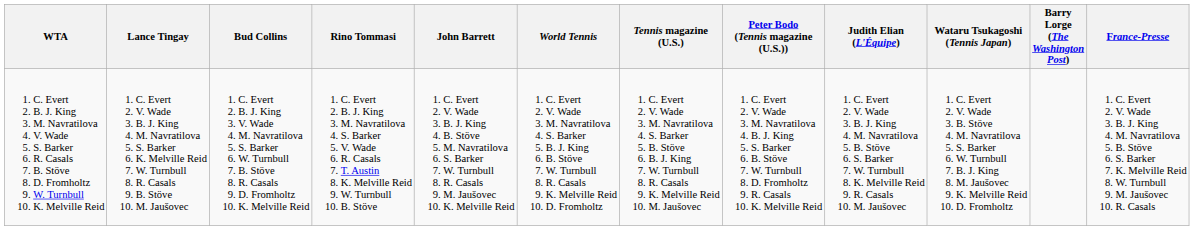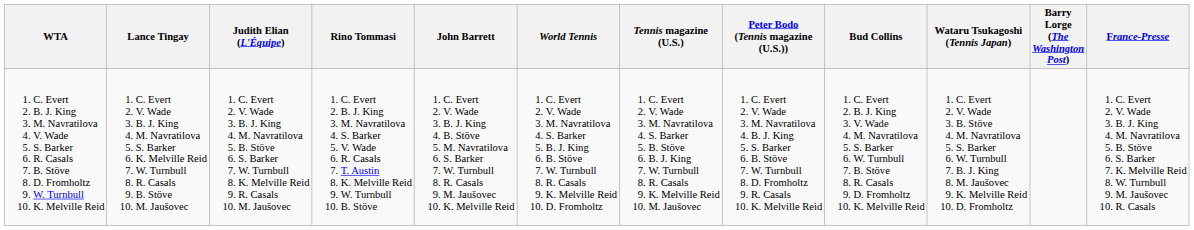columns swapped: Bud Collins <-> Judith Elian (L'Équipe)
